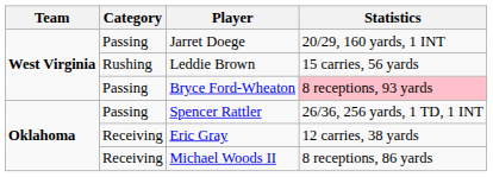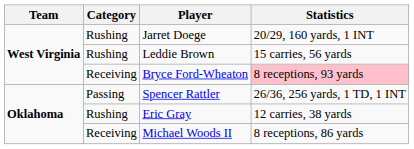Jarret Doege | Category: Passing -> Rushing
Bryce Ford-Wheaton | Category: Passing -> Receiving
Eric Gray | Category: Receiving -> Rushing
